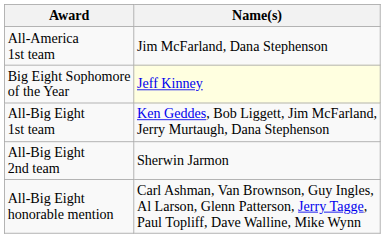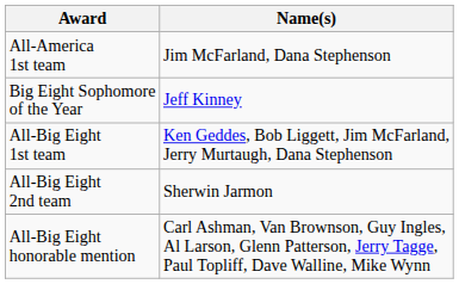Big Eight Sophomore of the Year | Name(s): lightyellow background -> no background
